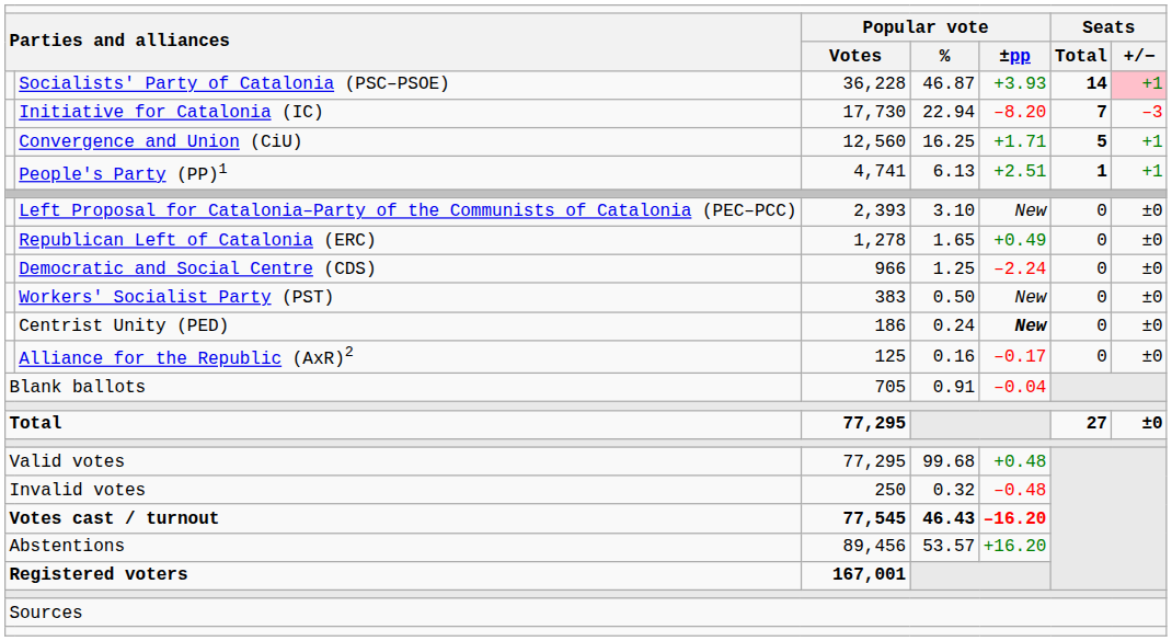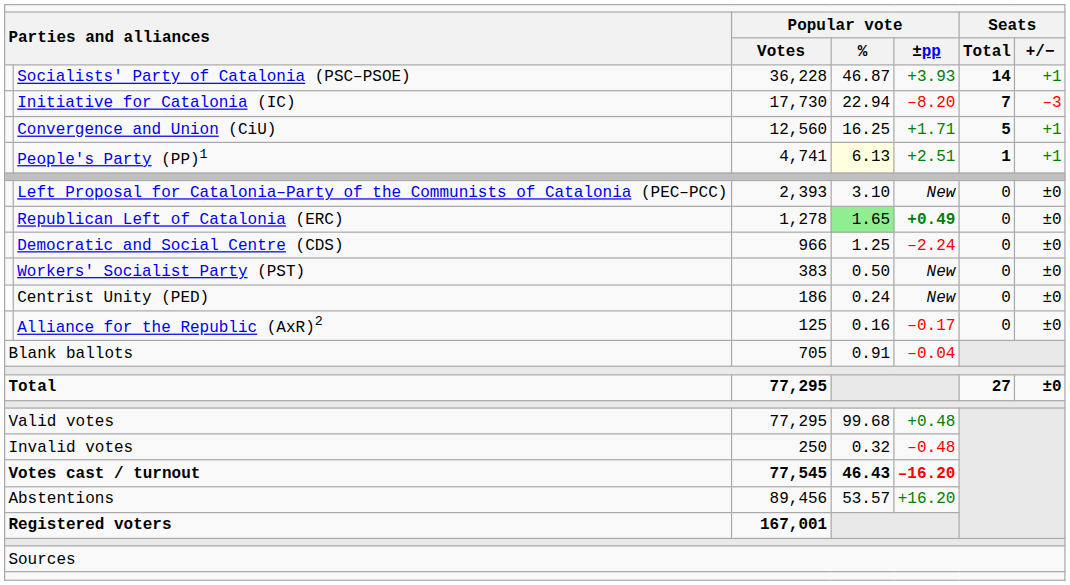Socialists' Party of Catalonia (PSC–PSOE) | column 7: pink background -> no background
People's Party (PP)1 | column 4: no background -> lightyellow background
Republican Left of Catalonia (ERC) | column 4: no background -> lightgreen background
Republican Left of Catalonia (ERC) | column 5: normal -> bold
Centrist Unity (PED) | column 5: bold -> normal
